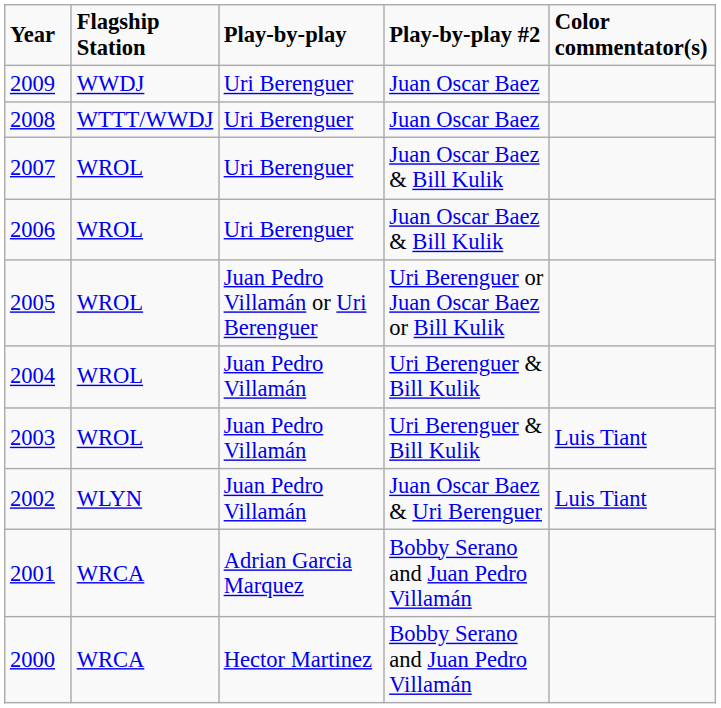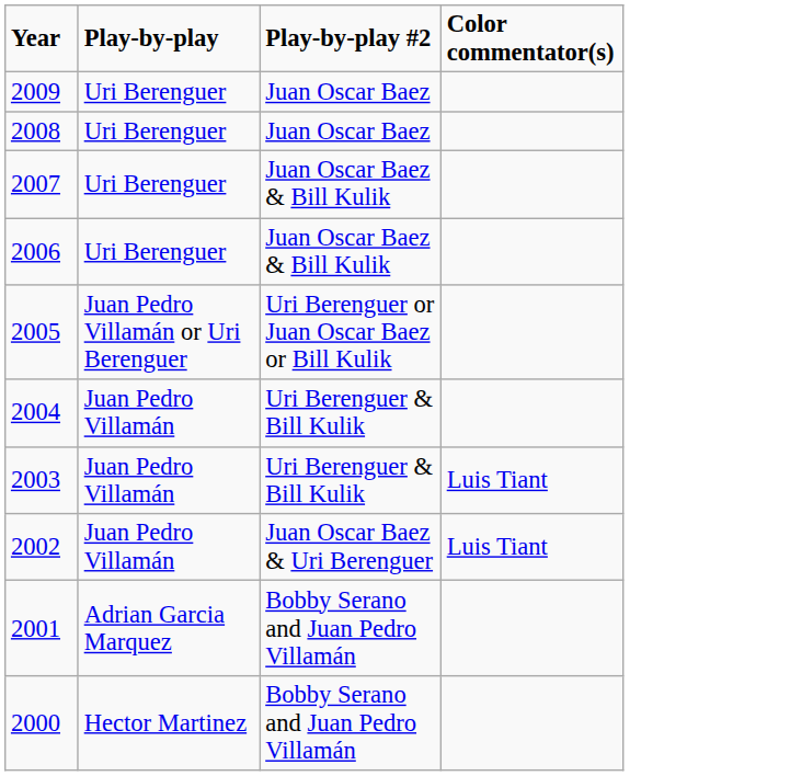- column: Flagship Station | WWDJ | WTTT/WWDJ | WROL | WROL | WROL | WROL | WROL | WLYN | WRCA | WRCA
